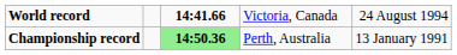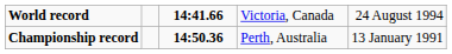Championship record | column 3: lightgreen background -> no background
